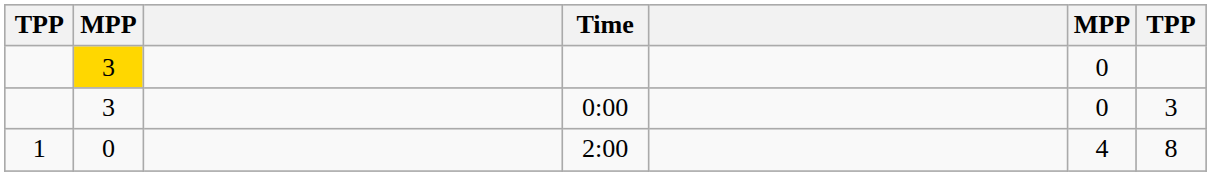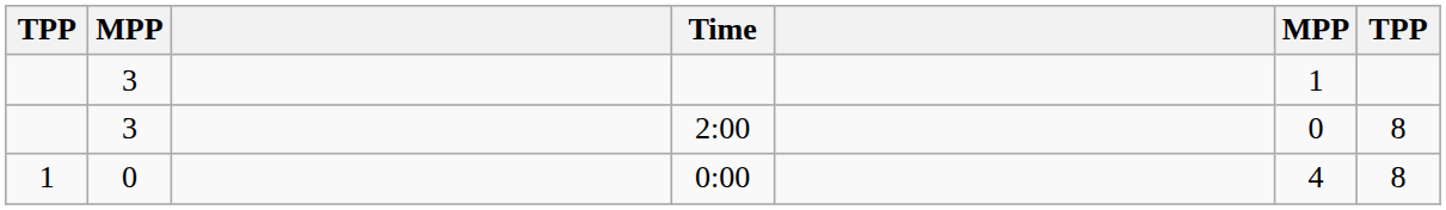row 2 | column 2: gold background -> no background
row 2 | column 6: 0 -> 1
row 3 | Time: 0:00 -> 2:00
row 3 | column 7: 3 -> 8
row 4 | Time: 2:00 -> 0:00
